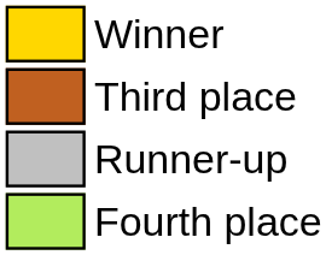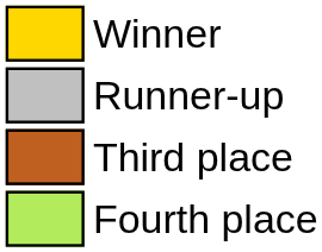rows swapped: Runner-up <-> Third place
